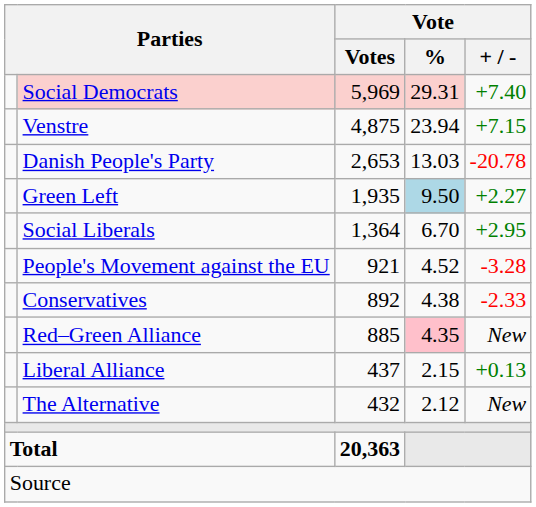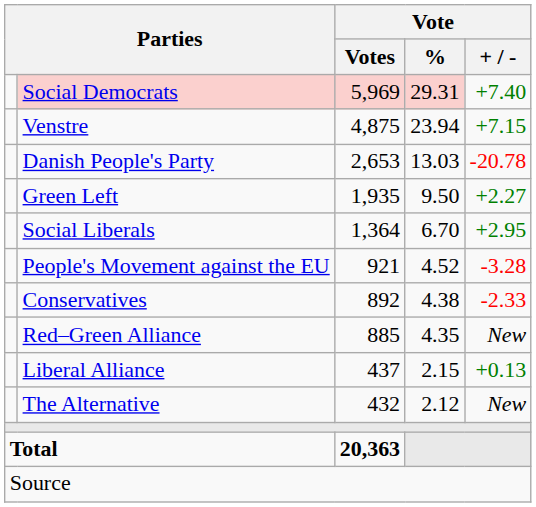Green Left | Vote / %: lightblue background -> no background
Red–Green Alliance | Vote / %: pink background -> no background
